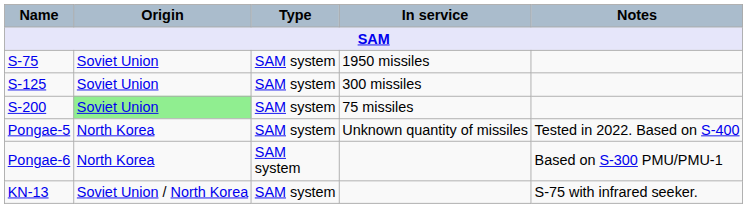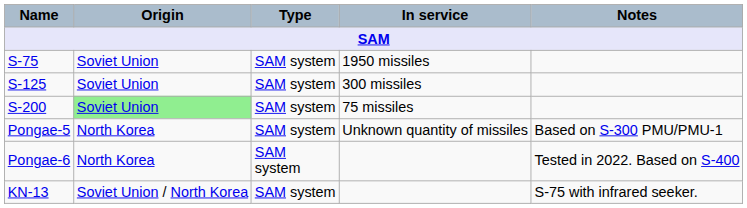Pongae-5 | Notes: Tested in 2022. Based on S-400 -> Based on S-300 PMU/PMU-1
Pongae-6 | Notes: Based on S-300 PMU/PMU-1 -> Tested in 2022. Based on S-400
